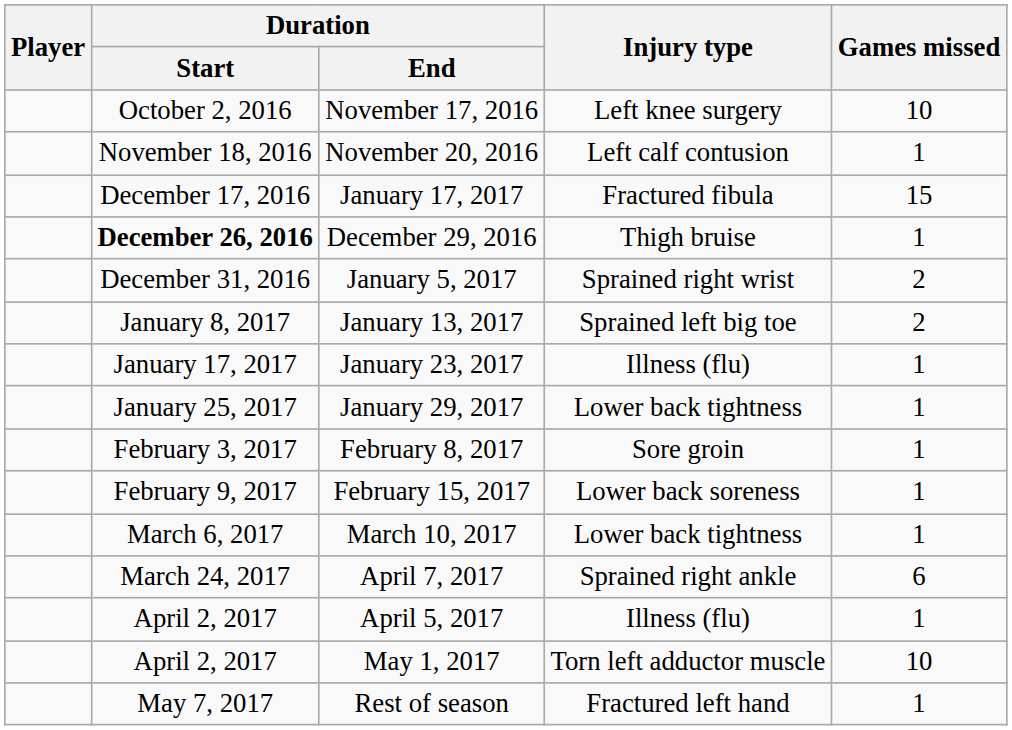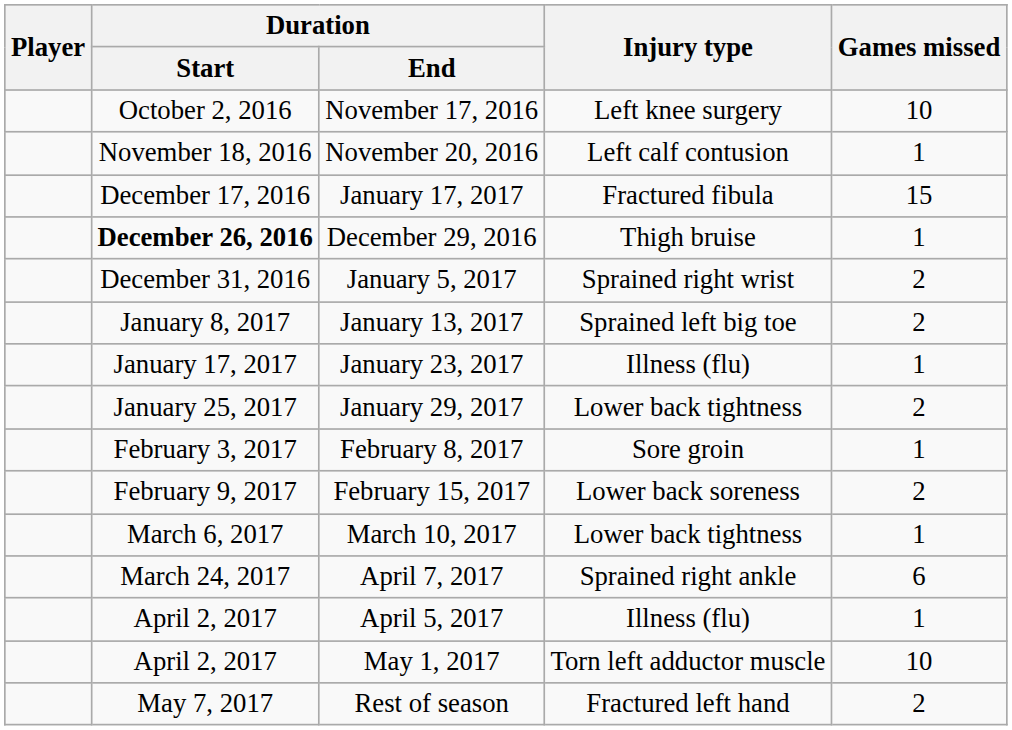January 29, 2017 | Games missed: 1 -> 2
February 15, 2017 | Games missed: 1 -> 2
Rest of season | Games missed: 1 -> 2
